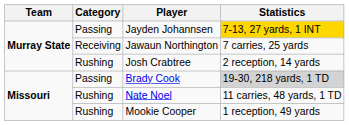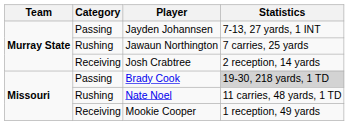Jayden Johannsen | Statistics: gold background -> no background
Jawaun Northington | Category: Receiving -> Rushing
Josh Crabtree | Category: Rushing -> Receiving
Mookie Cooper | Category: Rushing -> Receiving
